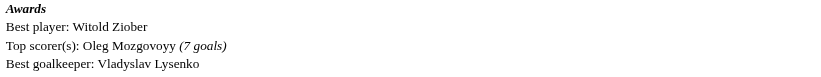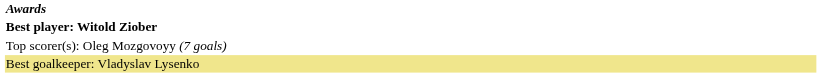Best player: Witold Ziober | Awards: normal -> bold
Best goalkeeper: Vladyslav Lysenko | Awards: no background -> khaki background
